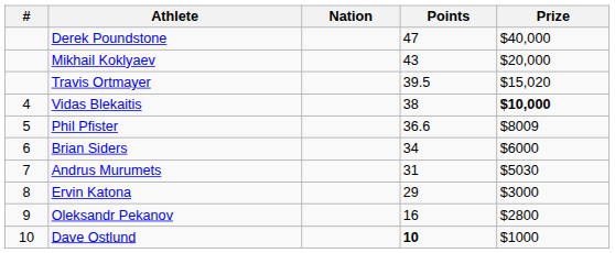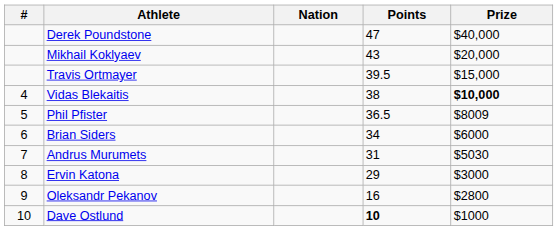Travis Ortmayer | Prize: $15,020 -> $15,000
Phil Pfister | Points: 36.6 -> 36.5
